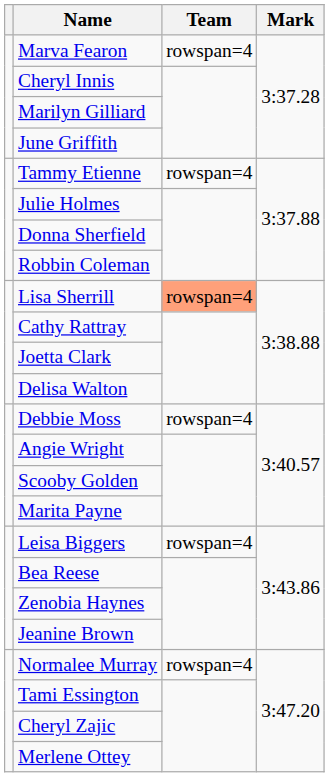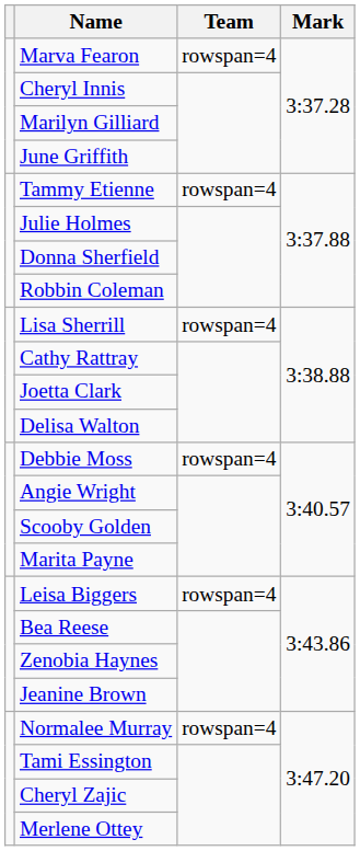Lisa Sherrill | Team: lightsalmon background -> no background
